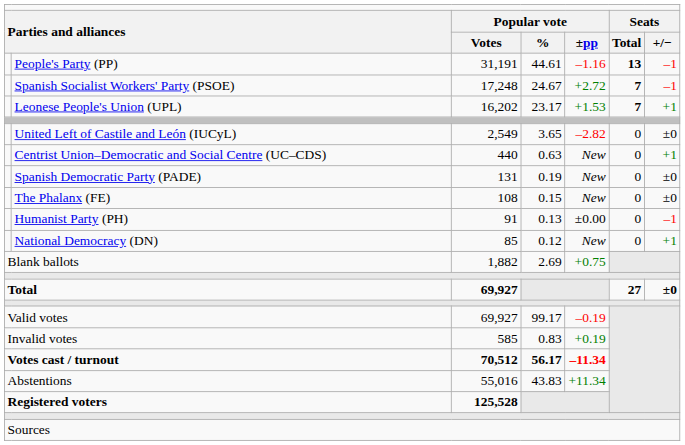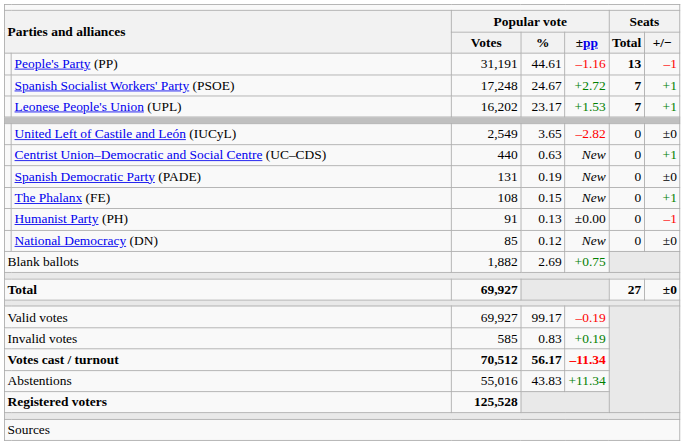Spanish Socialist Workers' Party (PSOE) | column 7: –1 -> +1
The Phalanx (FE) | column 7: ±0 -> +1
National Democracy (DN) | column 7: +1 -> ±0
